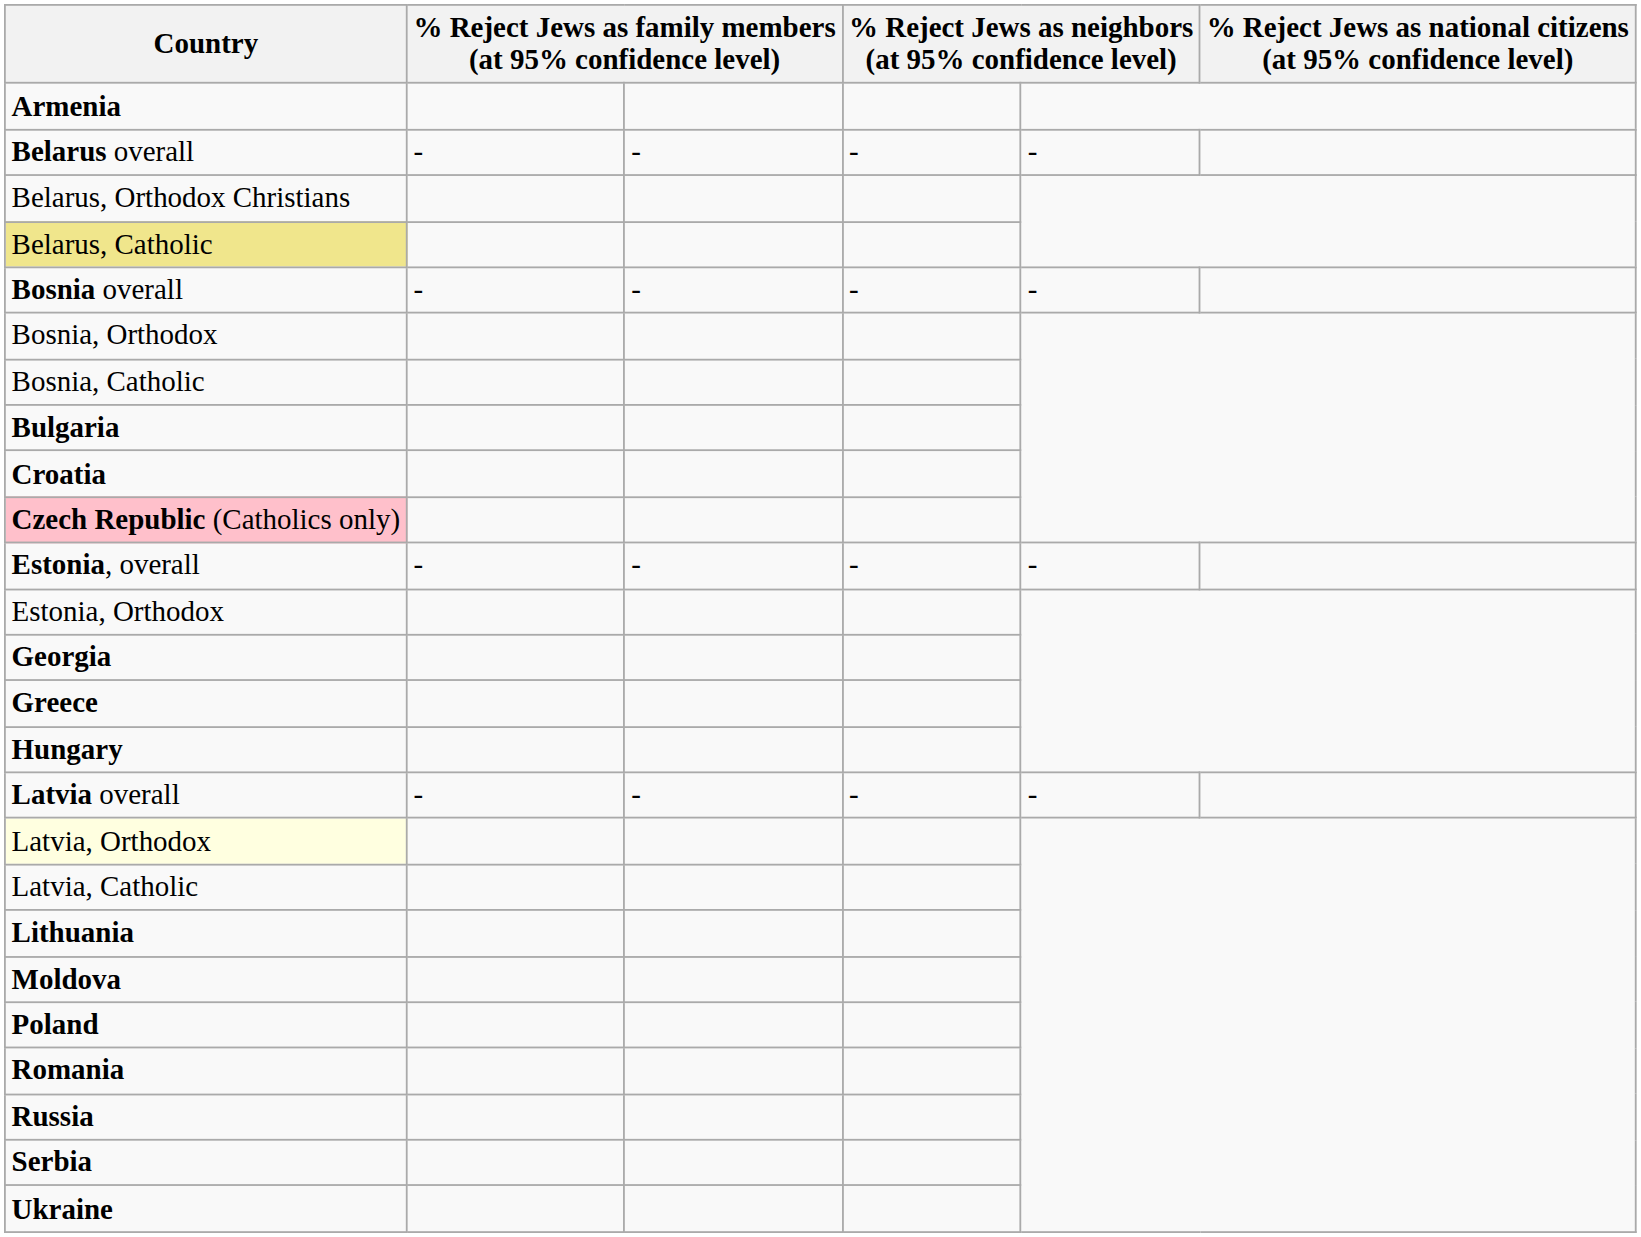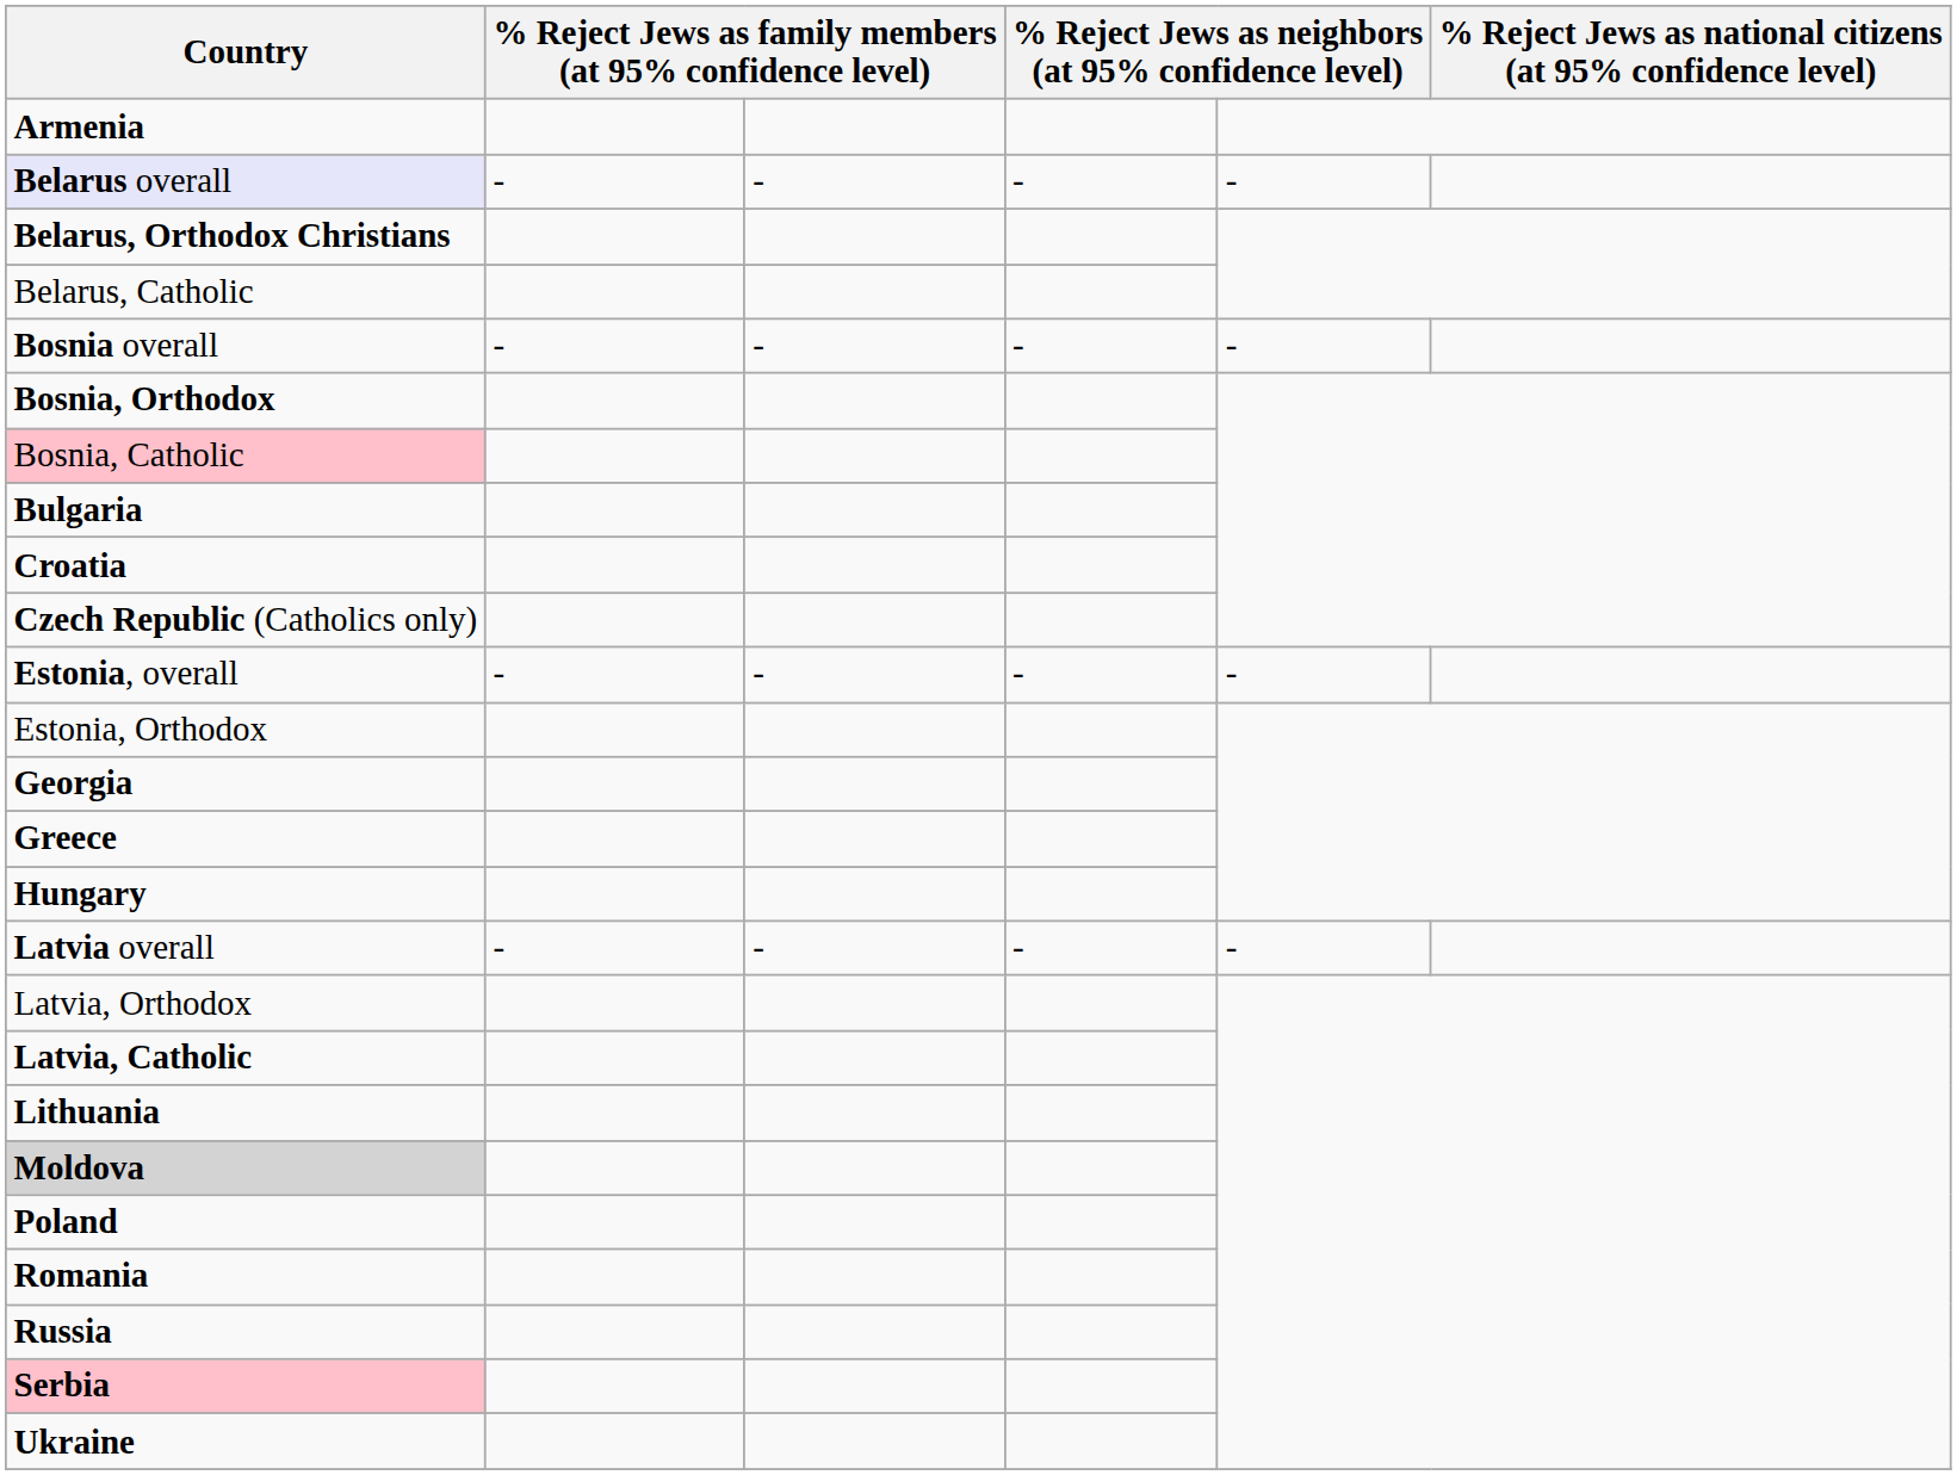Belarus overall | Country: no background -> lavender background
Belarus, Orthodox Christians | Country: normal -> bold
Belarus, Catholic | Country: khaki background -> no background
Bosnia, Orthodox | Country: normal -> bold
Bosnia, Catholic | Country: no background -> pink background
Czech Republic (Catholics only) | Country: pink background -> no background
Latvia, Orthodox | Country: lightyellow background -> no background
Latvia, Catholic | Country: normal -> bold
Moldova | Country: no background -> lightgrey background
Serbia | Country: no background -> pink background
